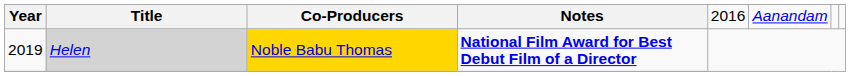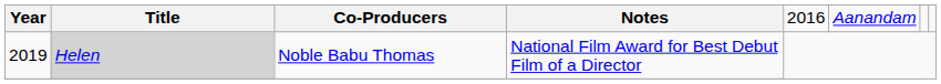2019 | Co-Producers: gold background -> no background
2019 | Notes: bold -> normal
